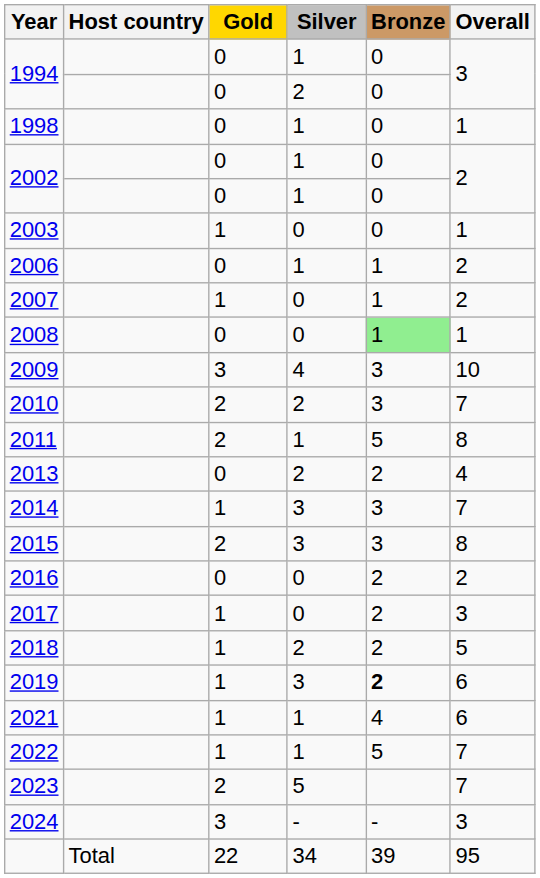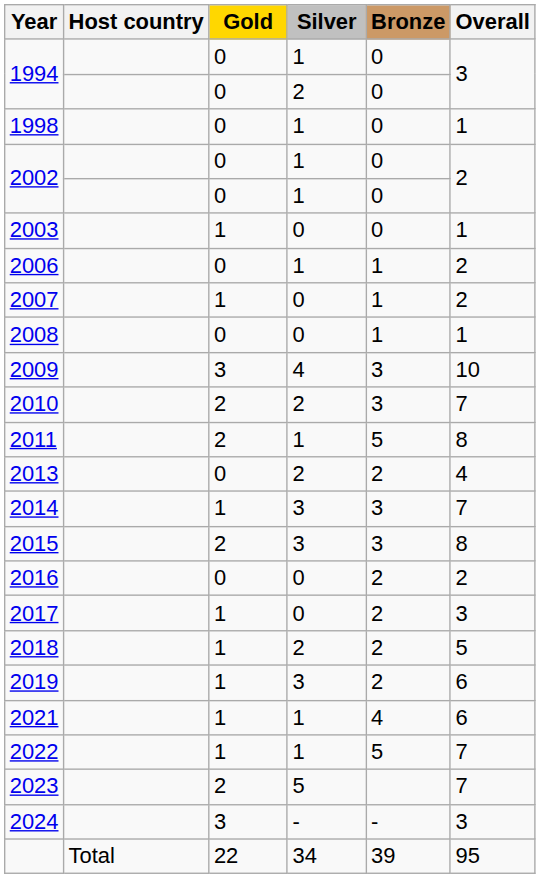2008 | Bronze: lightgreen background -> no background
2019 | Bronze: bold -> normal
